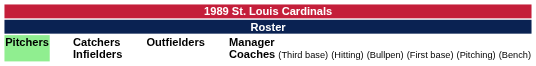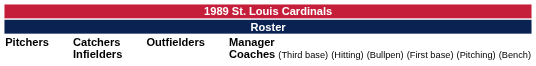Pitchers | column 1: lightgreen background -> no background
